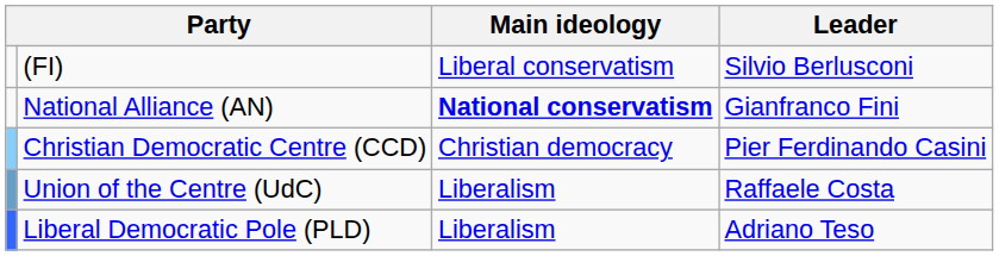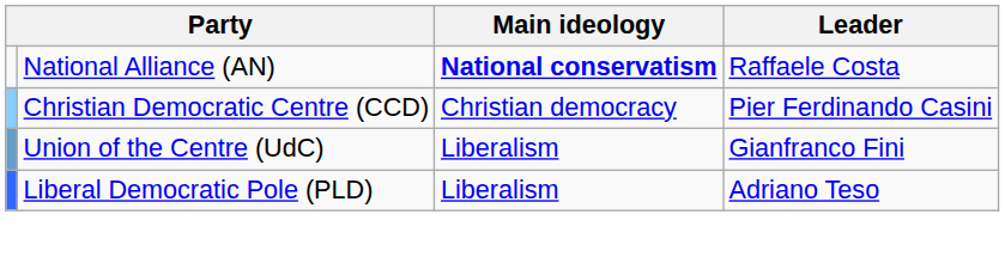- row: (FI) | Liberal conservatism | Silvio Berlusconi
National Alliance (AN) | Leader: Gianfranco Fini -> Raffaele Costa
Union of the Centre (UdC) | Leader: Raffaele Costa -> Gianfranco Fini
